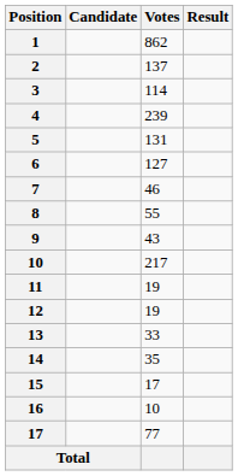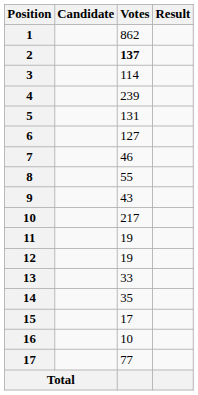2 | Votes: normal -> bold
